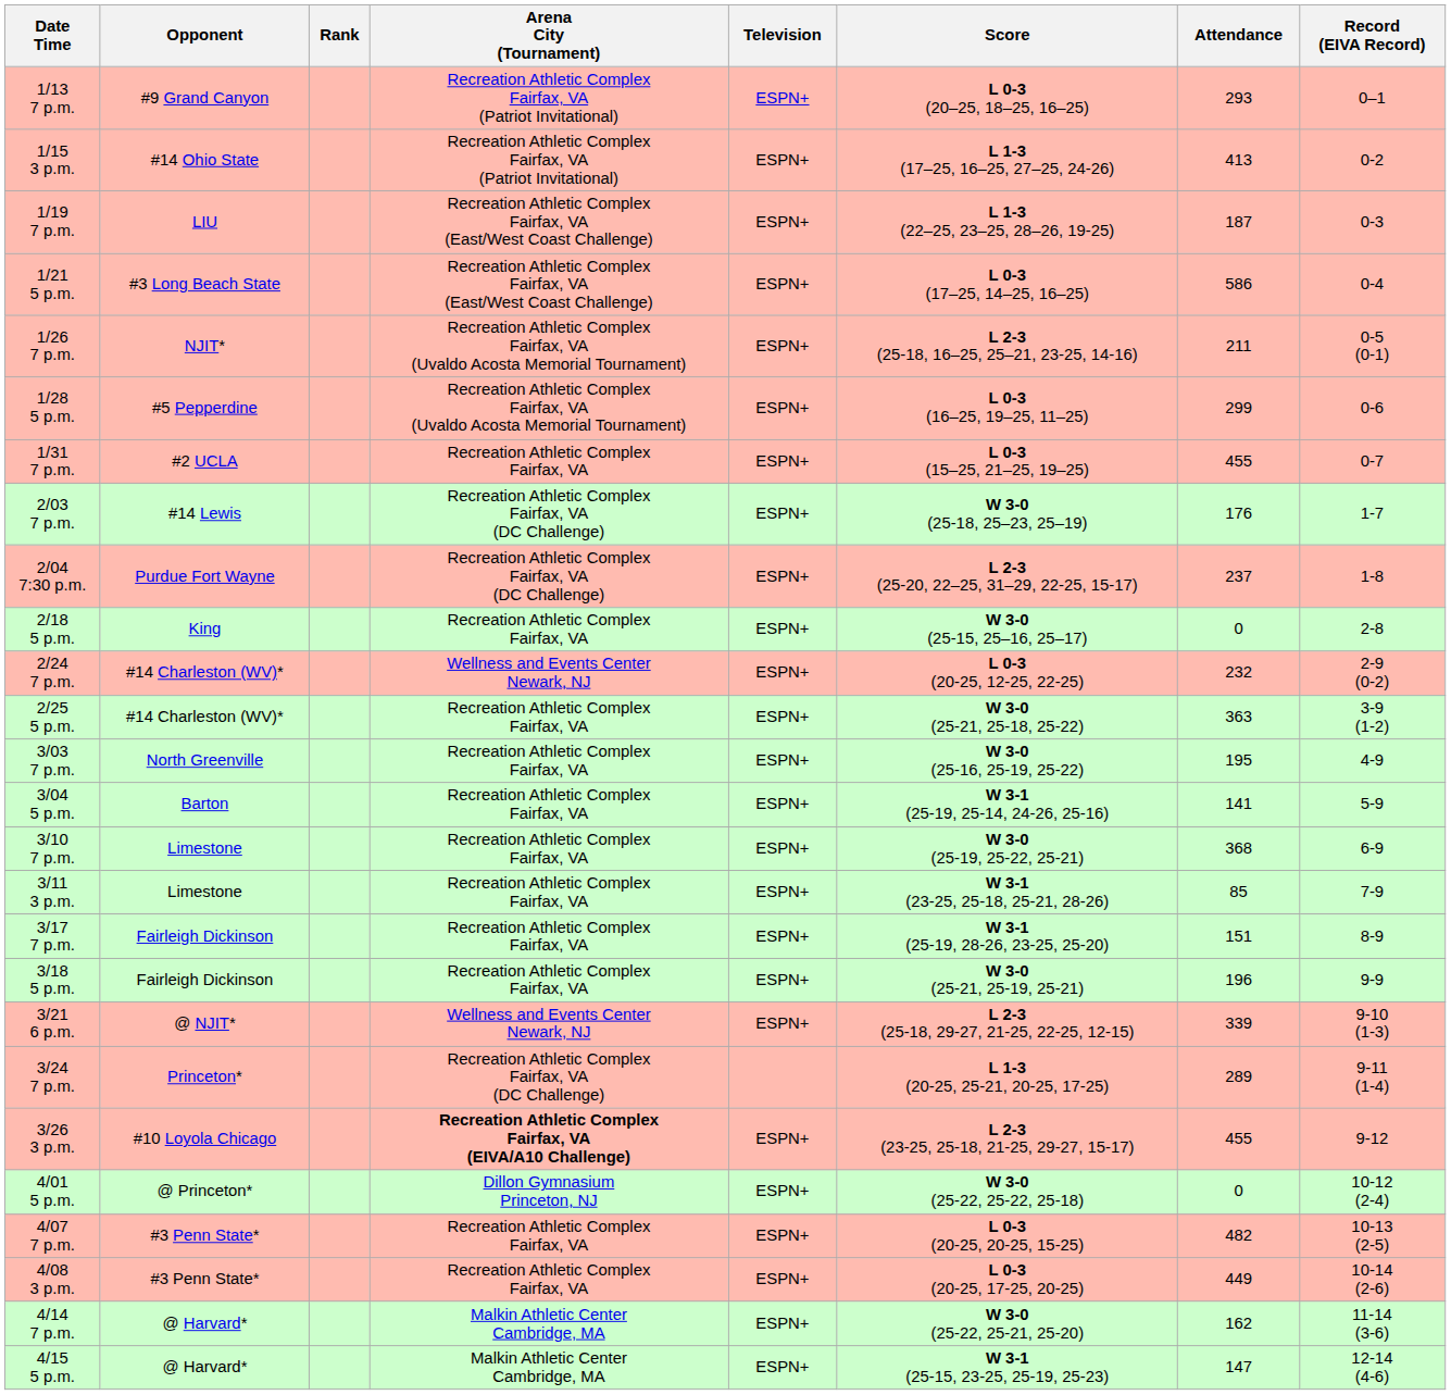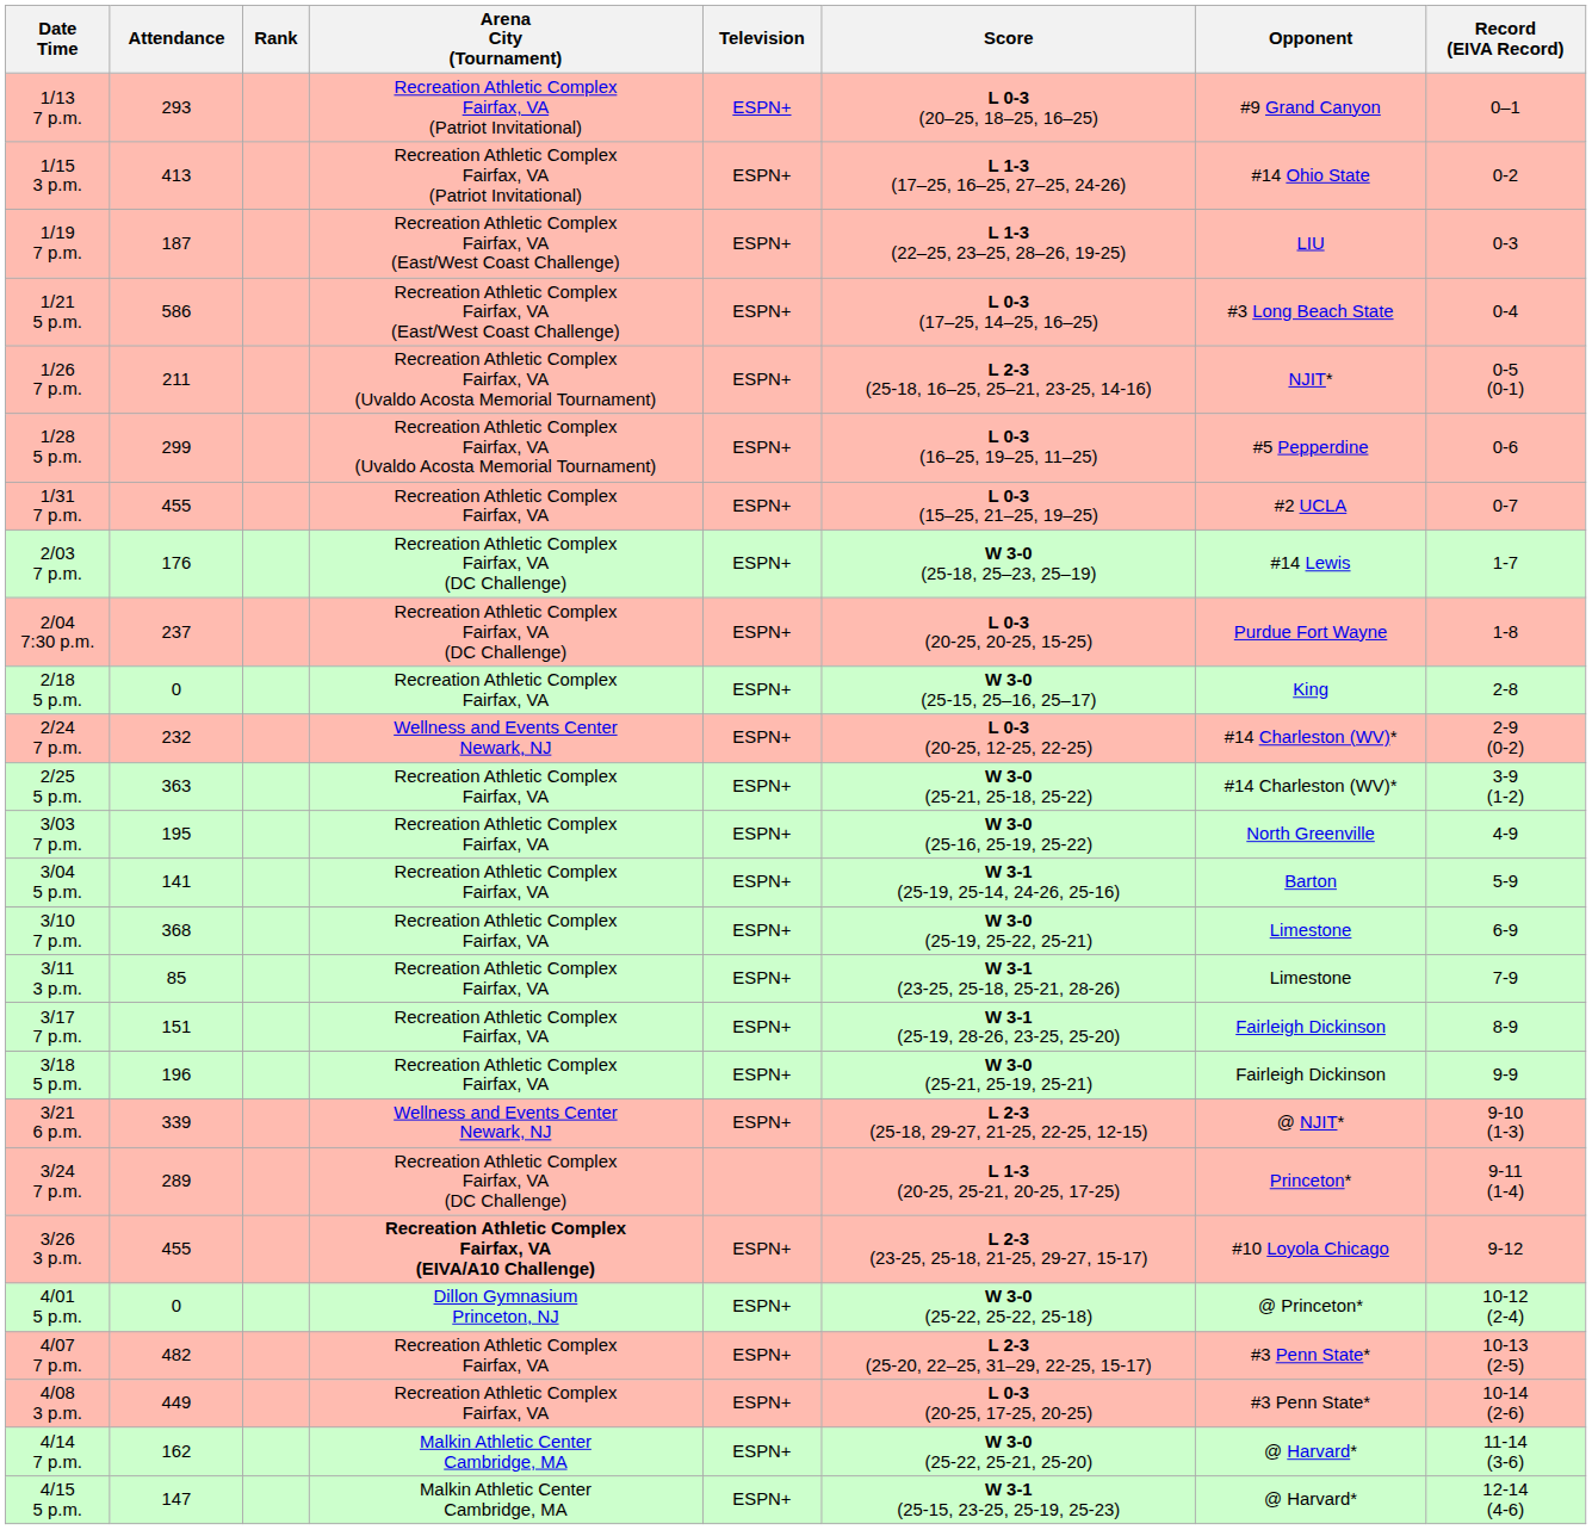columns swapped: Opponent <-> Attendance
2/04 7:30 p.m. | Score: L 2-3 (25-20, 22–25, 31–29, 22-25, 15-17) -> L 0-3 (20-25, 20-25, 15-25)
4/07 7 p.m. | Score: L 0-3 (20-25, 20-25, 15-25) -> L 2-3 (25-20, 22–25, 31–29, 22-25, 15-17)
